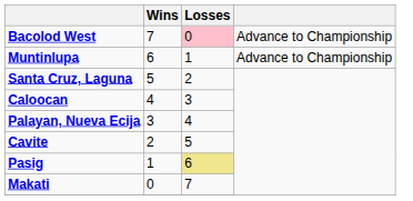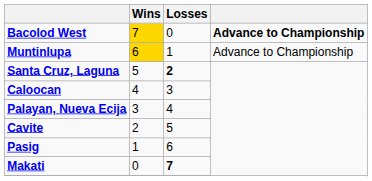Bacolod West | Wins: no background -> gold background
Bacolod West | Losses: pink background -> no background
Bacolod West | column 4: normal -> bold
Muntinlupa | Wins: no background -> gold background
Santa Cruz, Laguna | Losses: normal -> bold
Pasig | Losses: khaki background -> no background
Makati | Losses: normal -> bold
